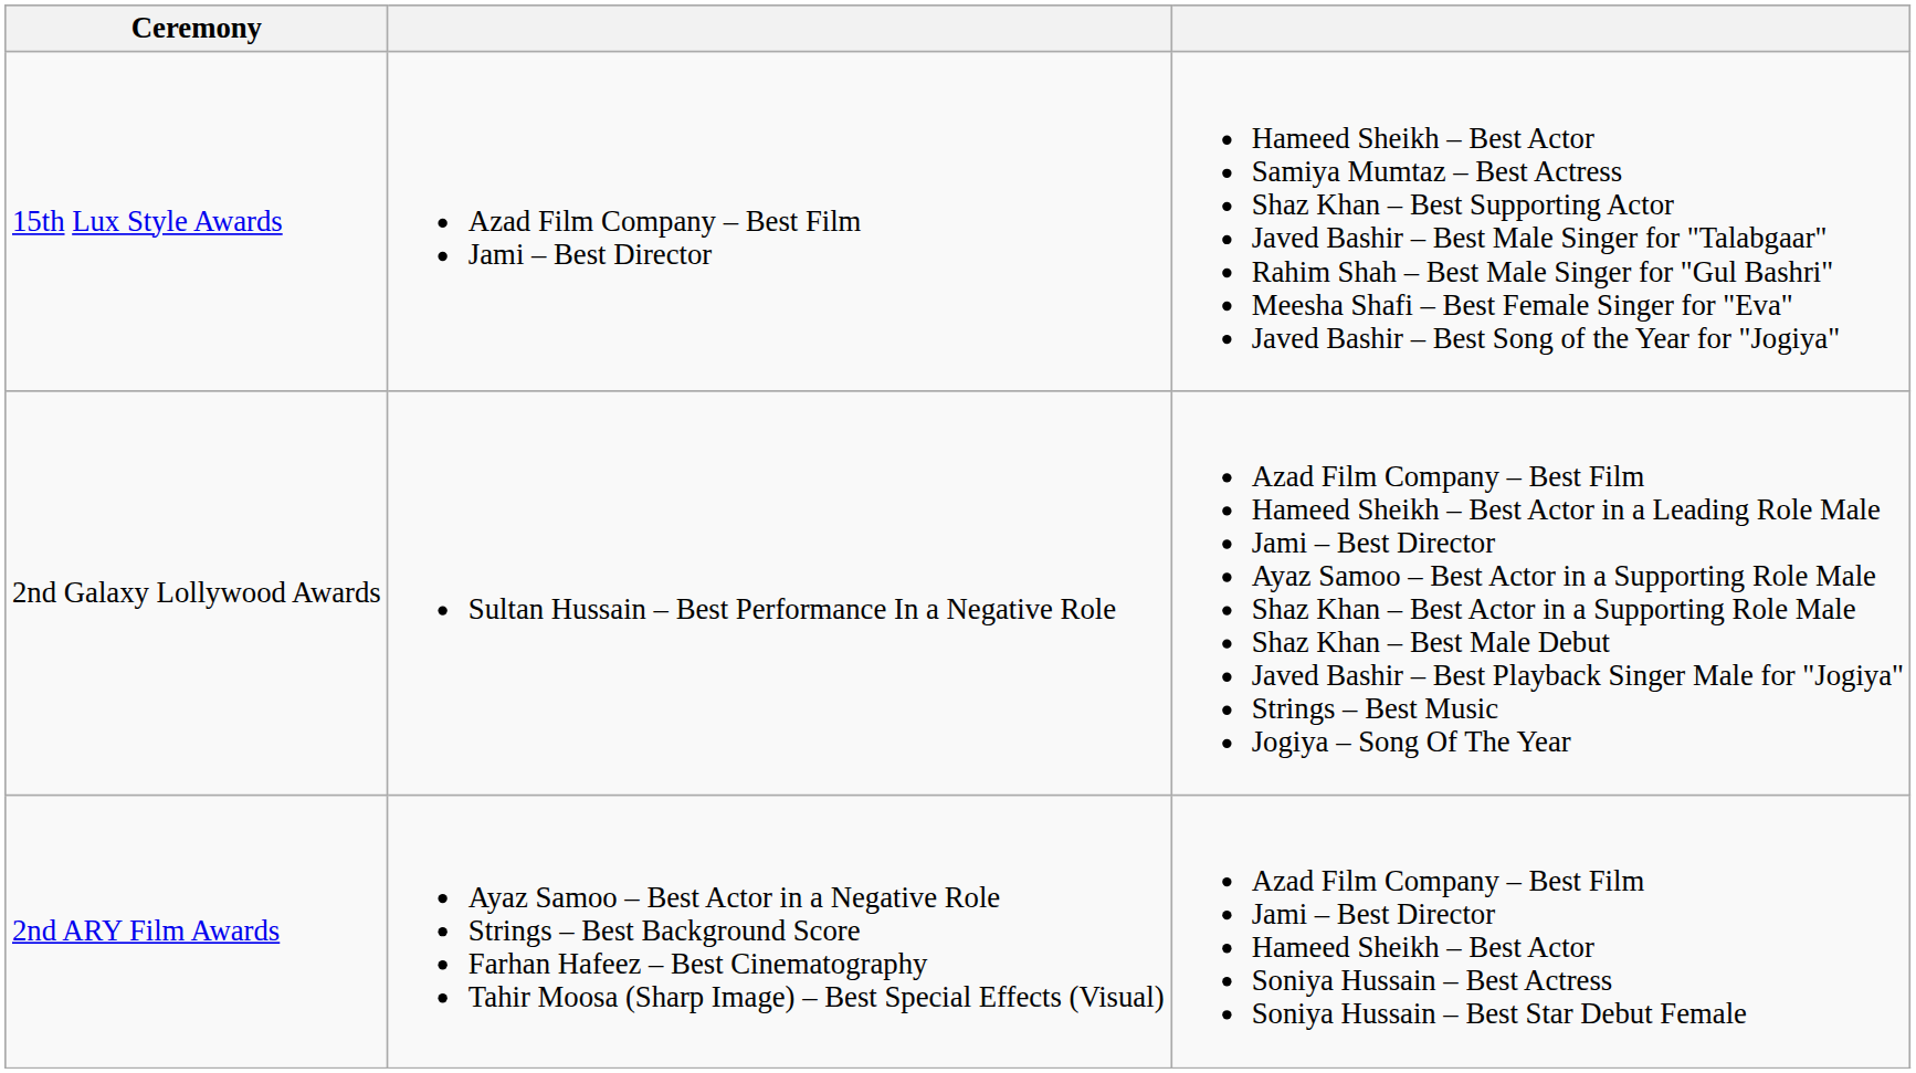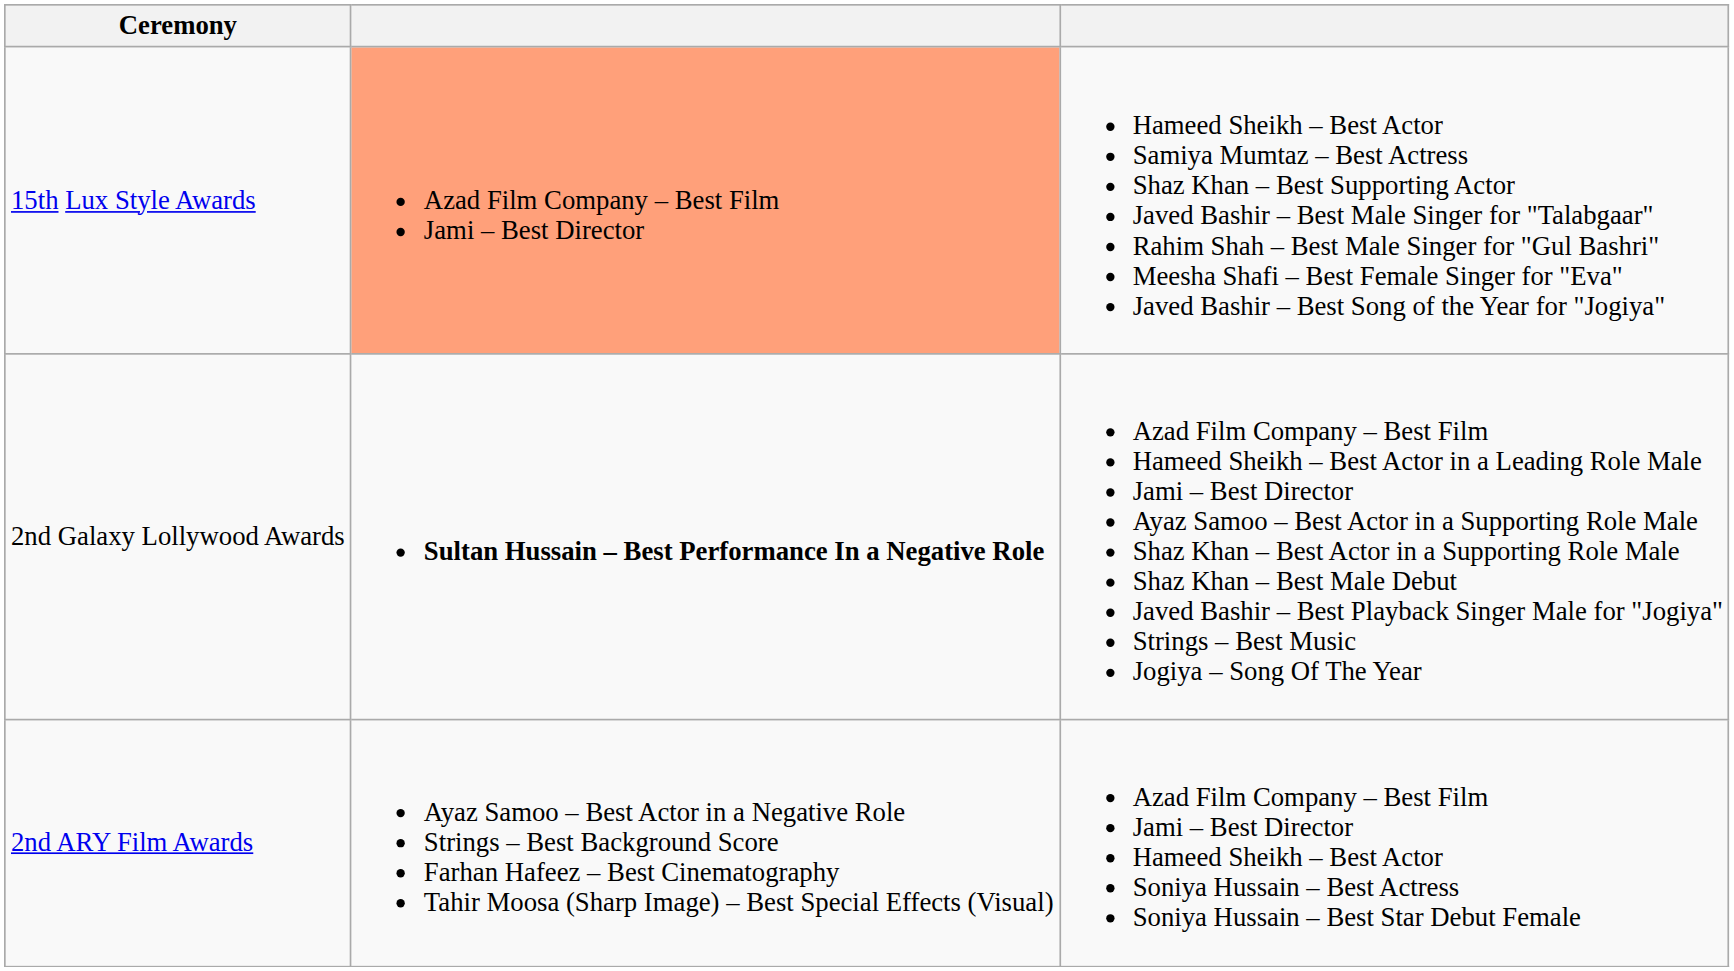15th Lux Style Awards | column 2: no background -> lightsalmon background
2nd Galaxy Lollywood Awards | column 2: normal -> bold
